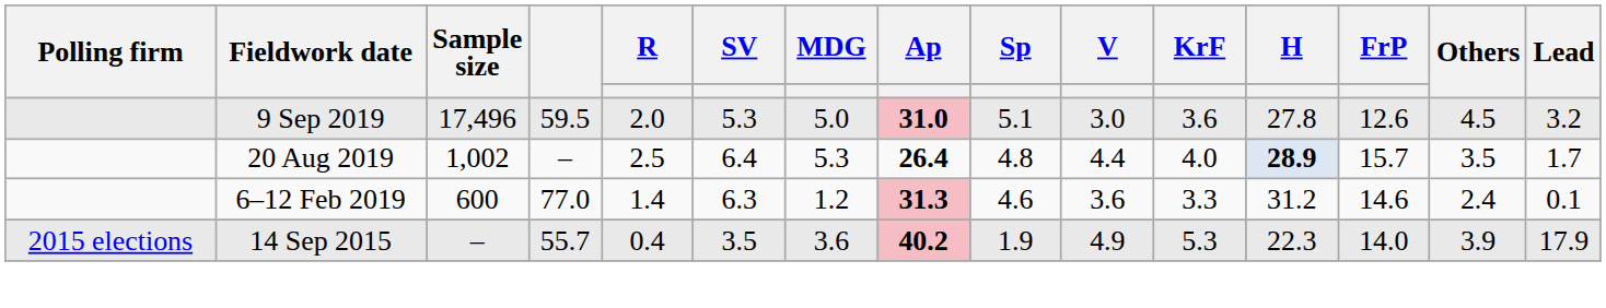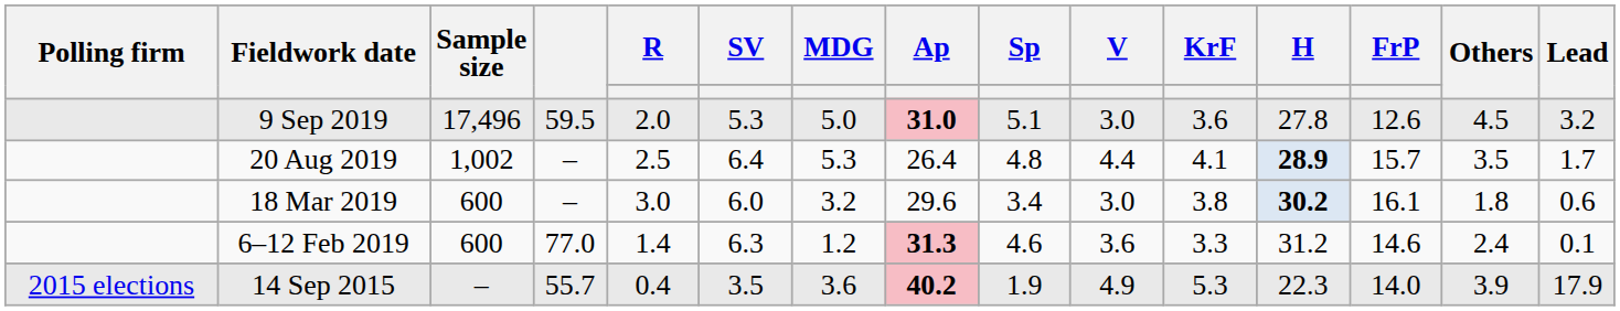20 Aug 2019 | Ap: bold -> normal
20 Aug 2019 | KrF: 4.0 -> 4.1
+ row: 18 Mar 2019 | 600 | – | 3.0 | 6.0 | 3.2 | 29.6 | 3.4 | 3.0 | 3.8 | 30.2 | 16.1 | 1.8 | 0.6
